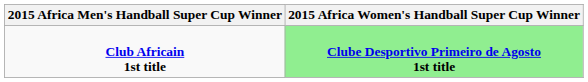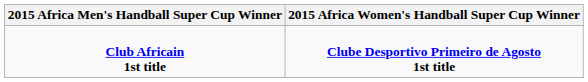Club Africain 1st title | 2015 Africa Women's Handball Super Cup Winner: lightgreen background -> no background
